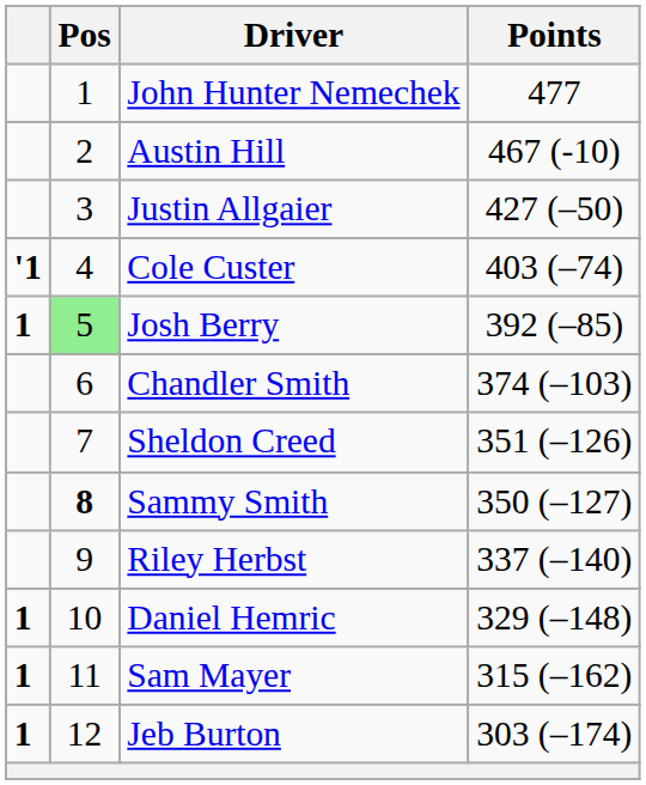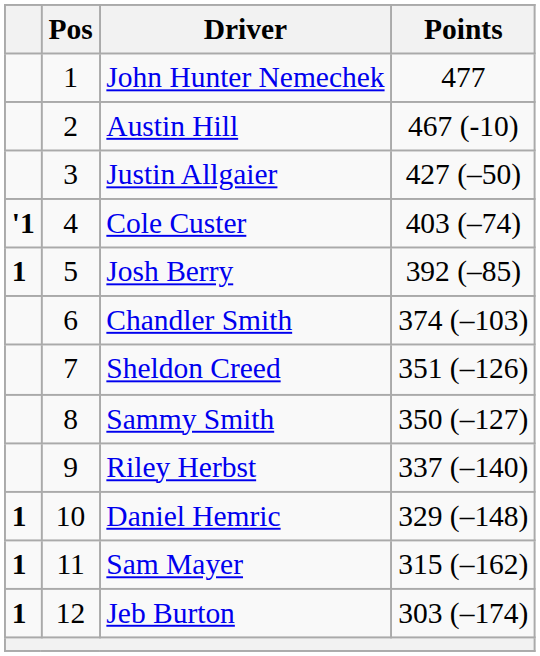Josh Berry | Pos: lightgreen background -> no background
Sammy Smith | Pos: bold -> normal
